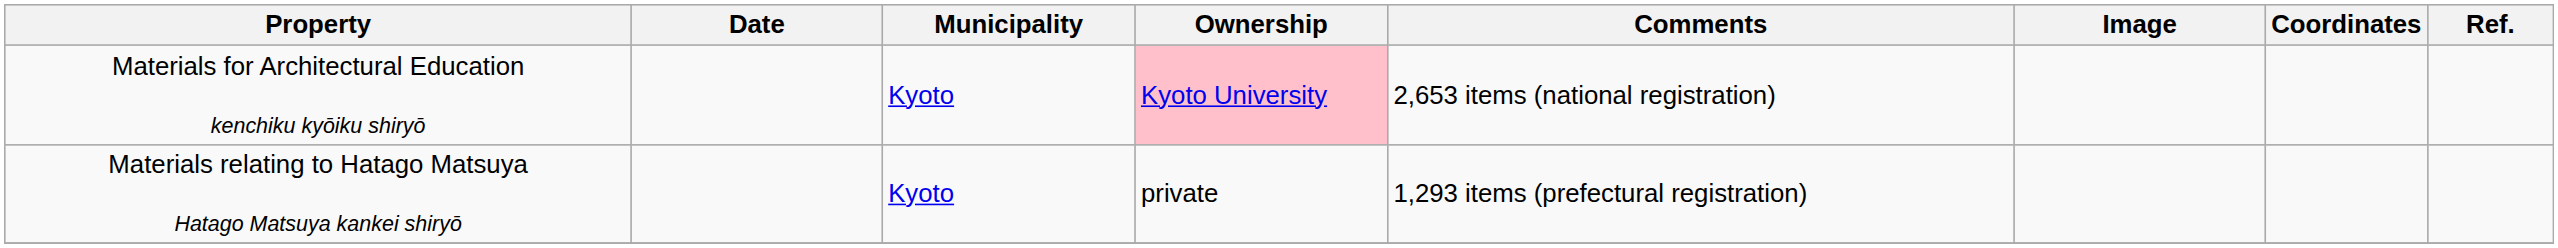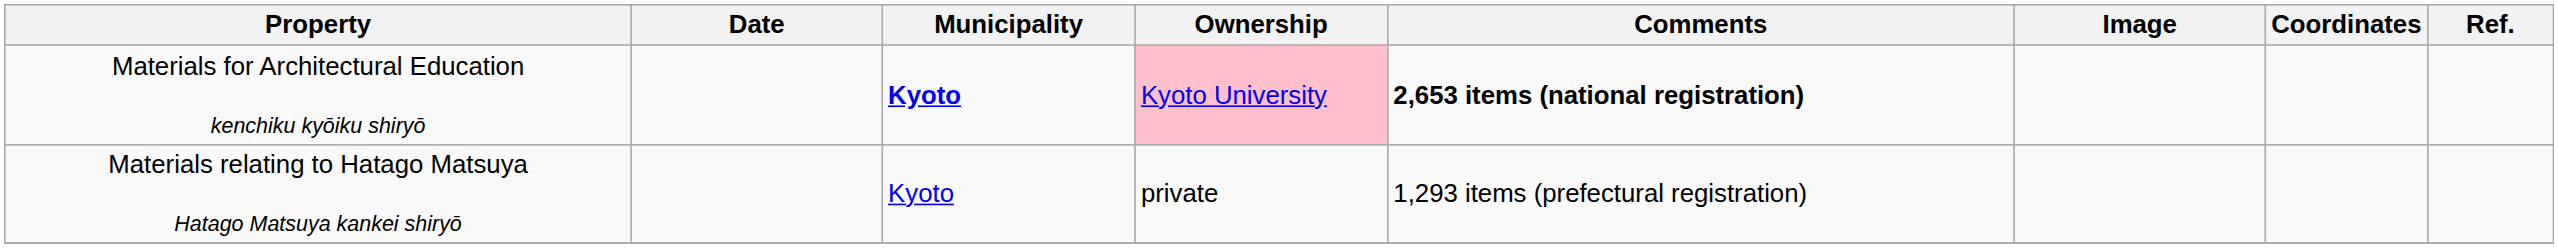Materials for Architectural Education kenchiku kyōiku shiryō | Municipality: normal -> bold
Materials for Architectural Education kenchiku kyōiku shiryō | Comments: normal -> bold
